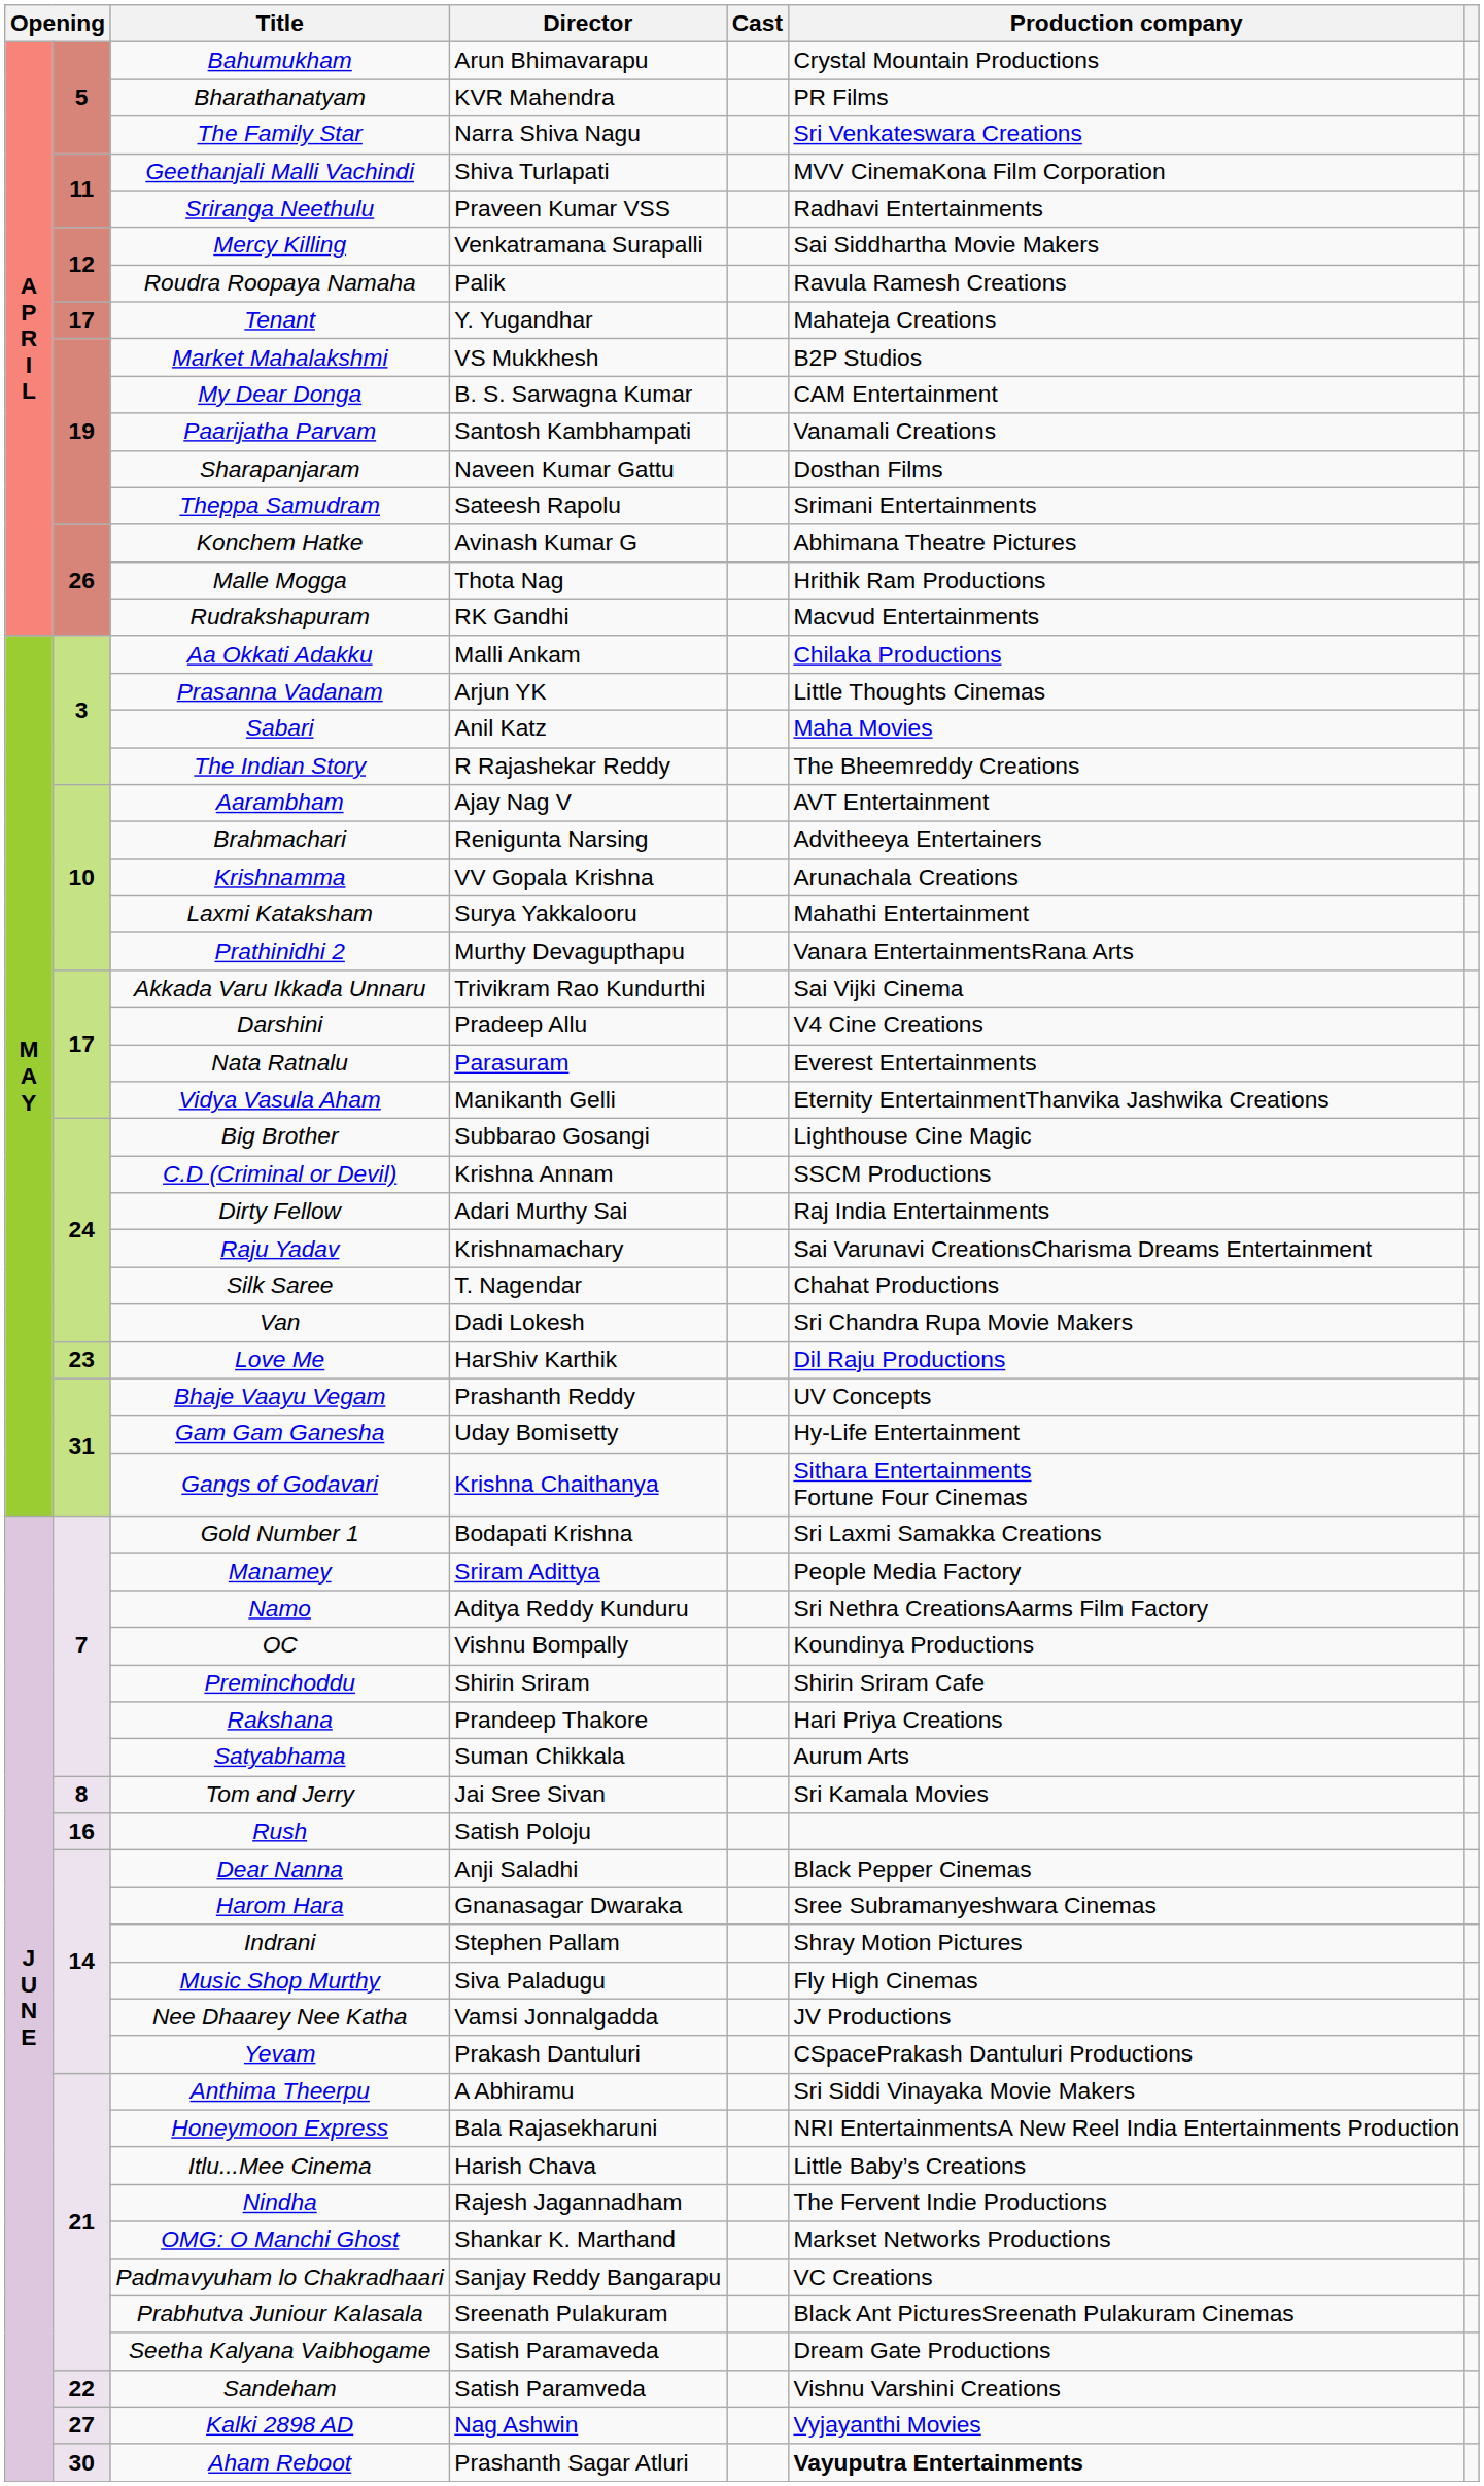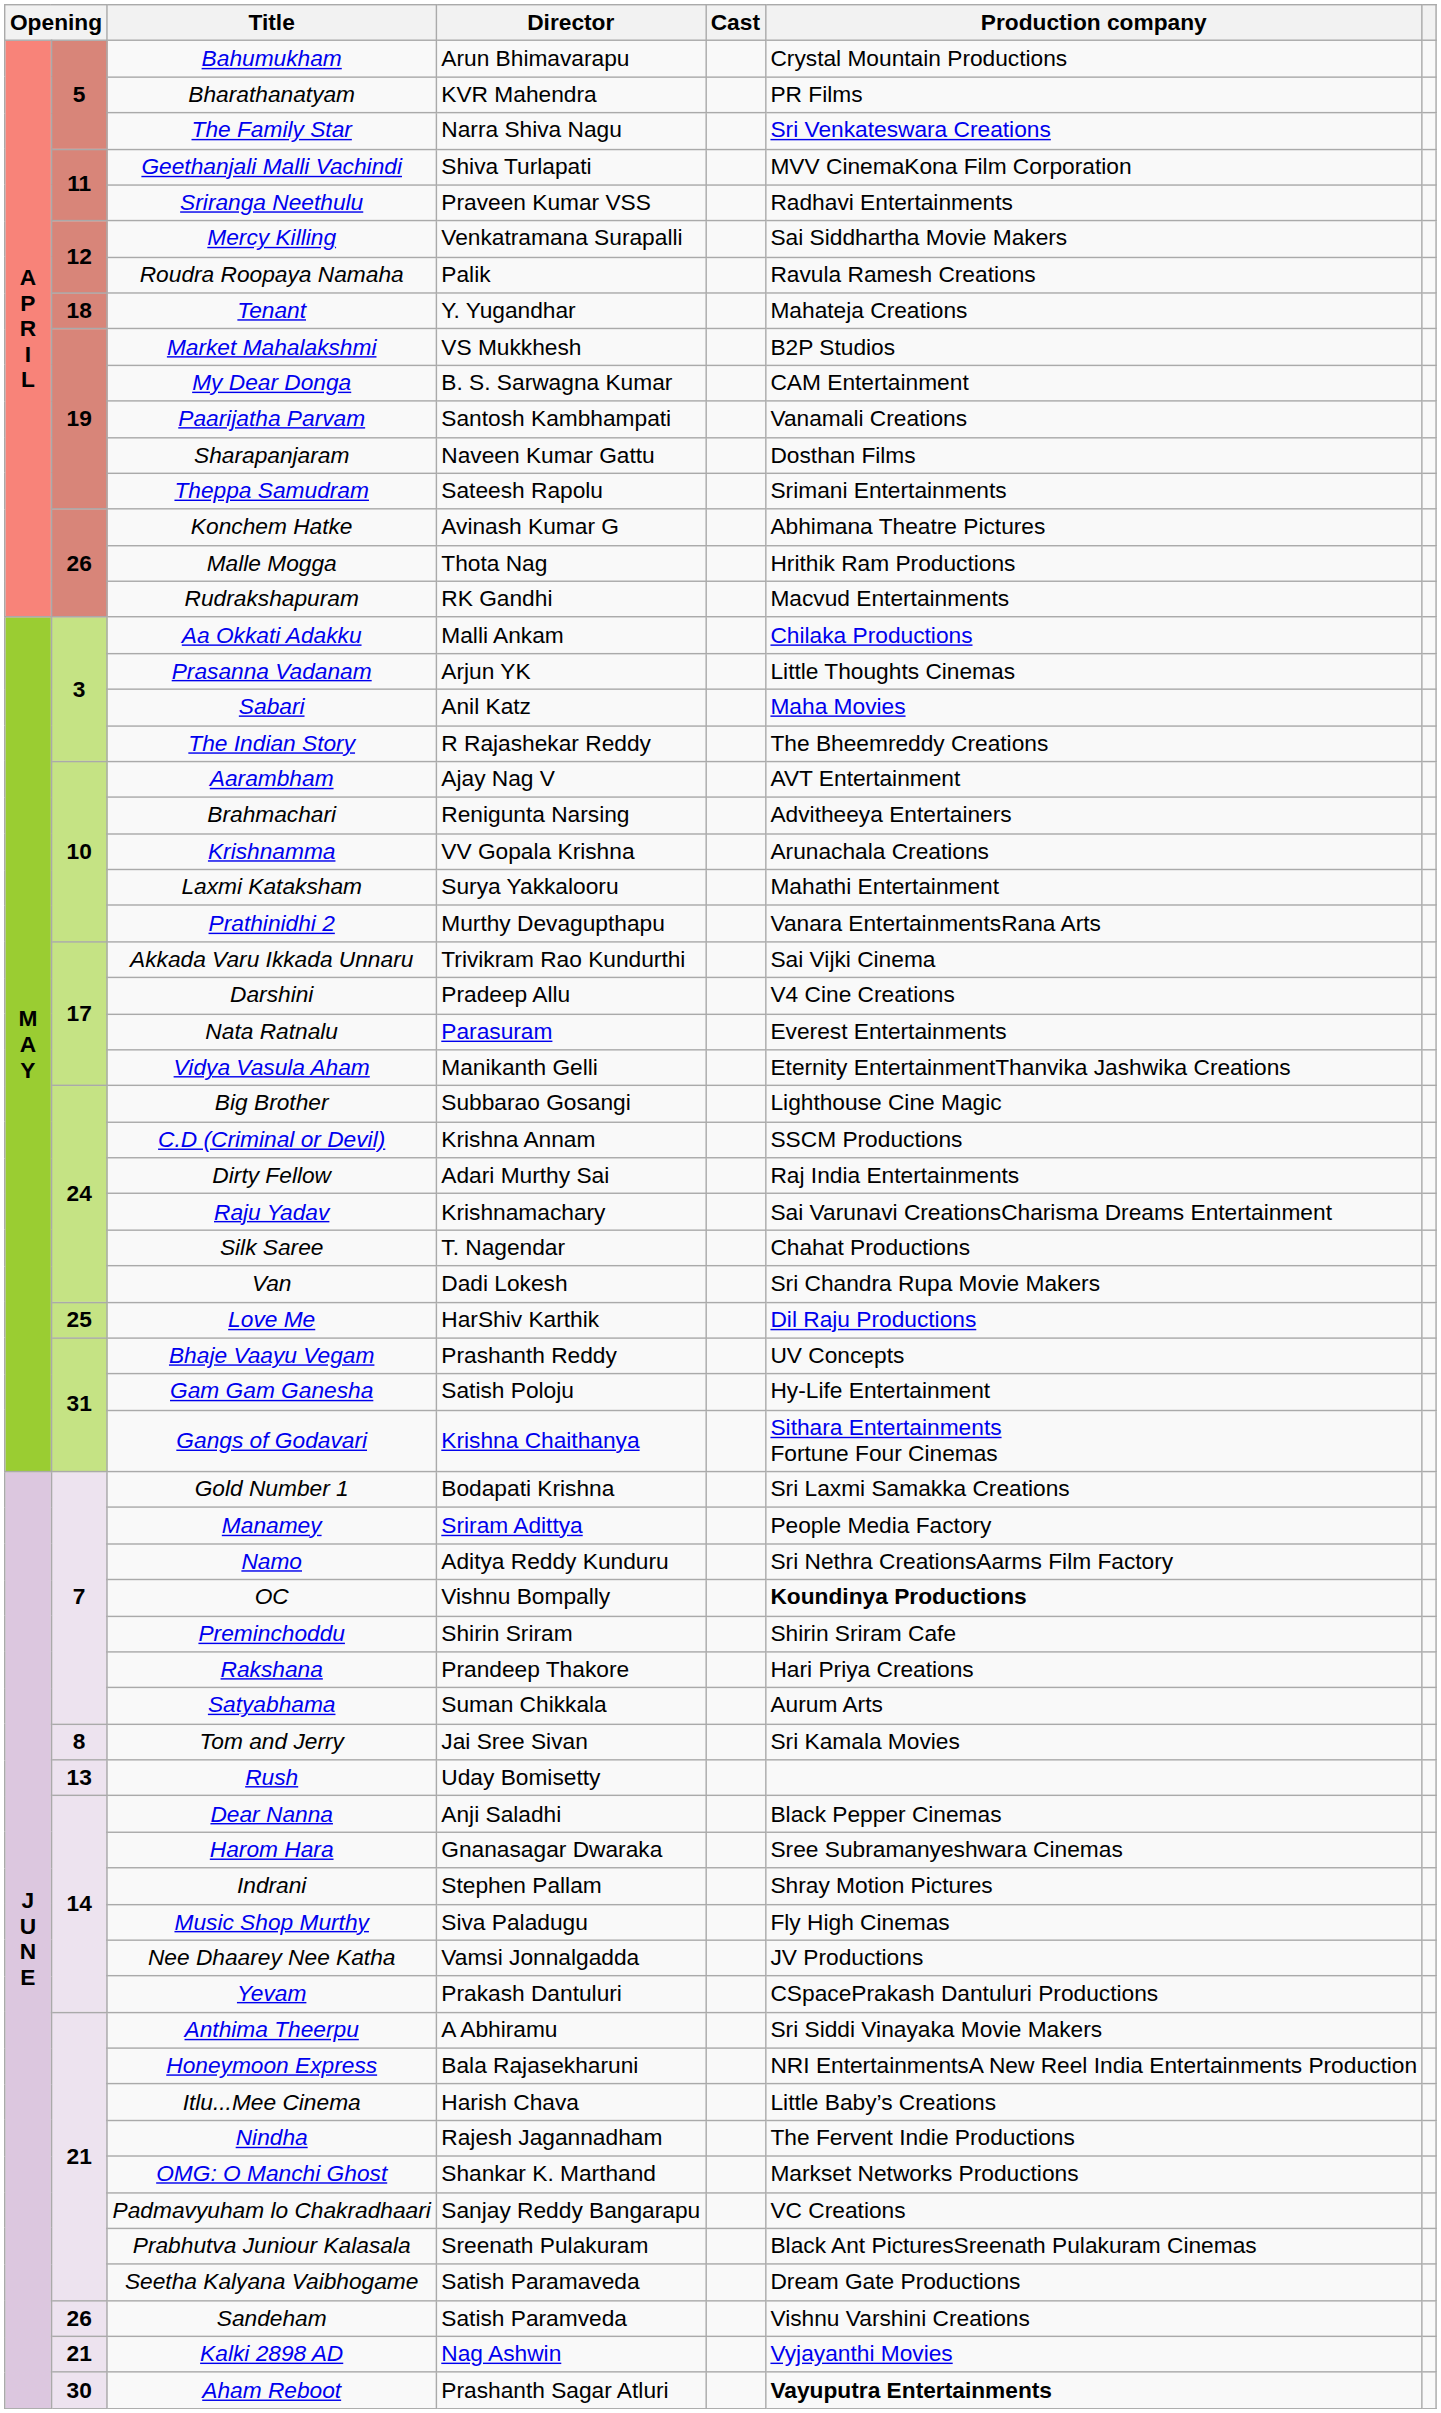Tenant | column 2: 17 -> 18
Love Me | column 2: 23 -> 25
Gam Gam Ganesha | Director: Uday Bomisetty -> Satish Poloju
OC | Production company: normal -> bold
Rush | column 2: 16 -> 13
Rush | Director: Satish Poloju -> Uday Bomisetty
Sandeham | column 2: 22 -> 26
Kalki 2898 AD | column 2: 27 -> 21
